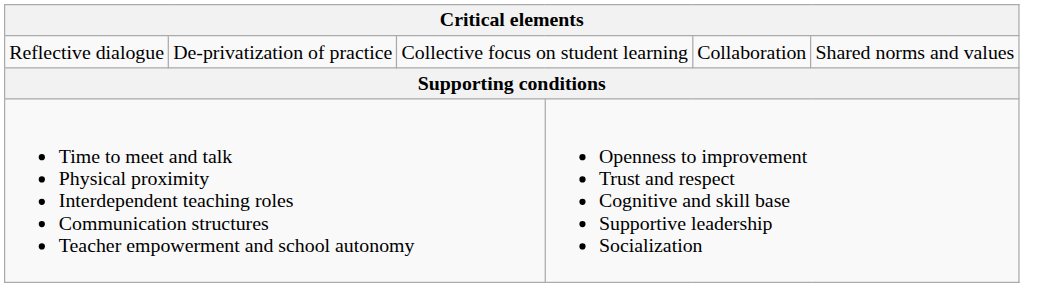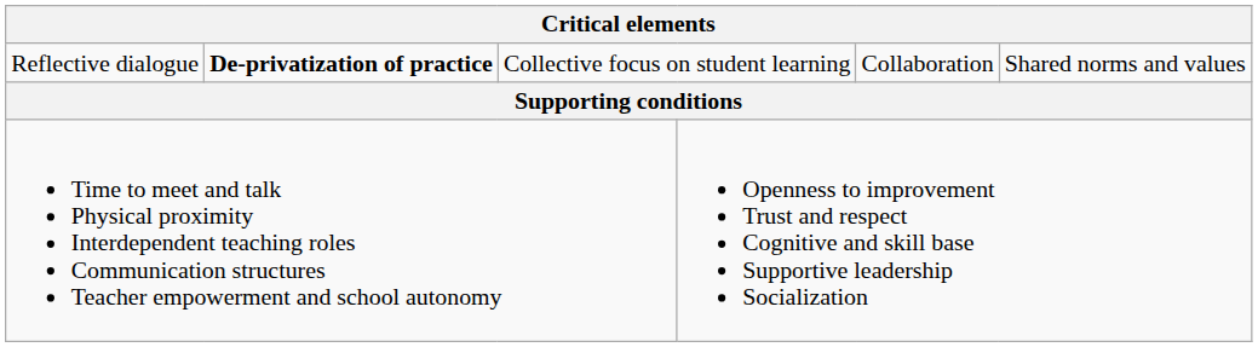Reflective dialogue | column 2: normal -> bold
